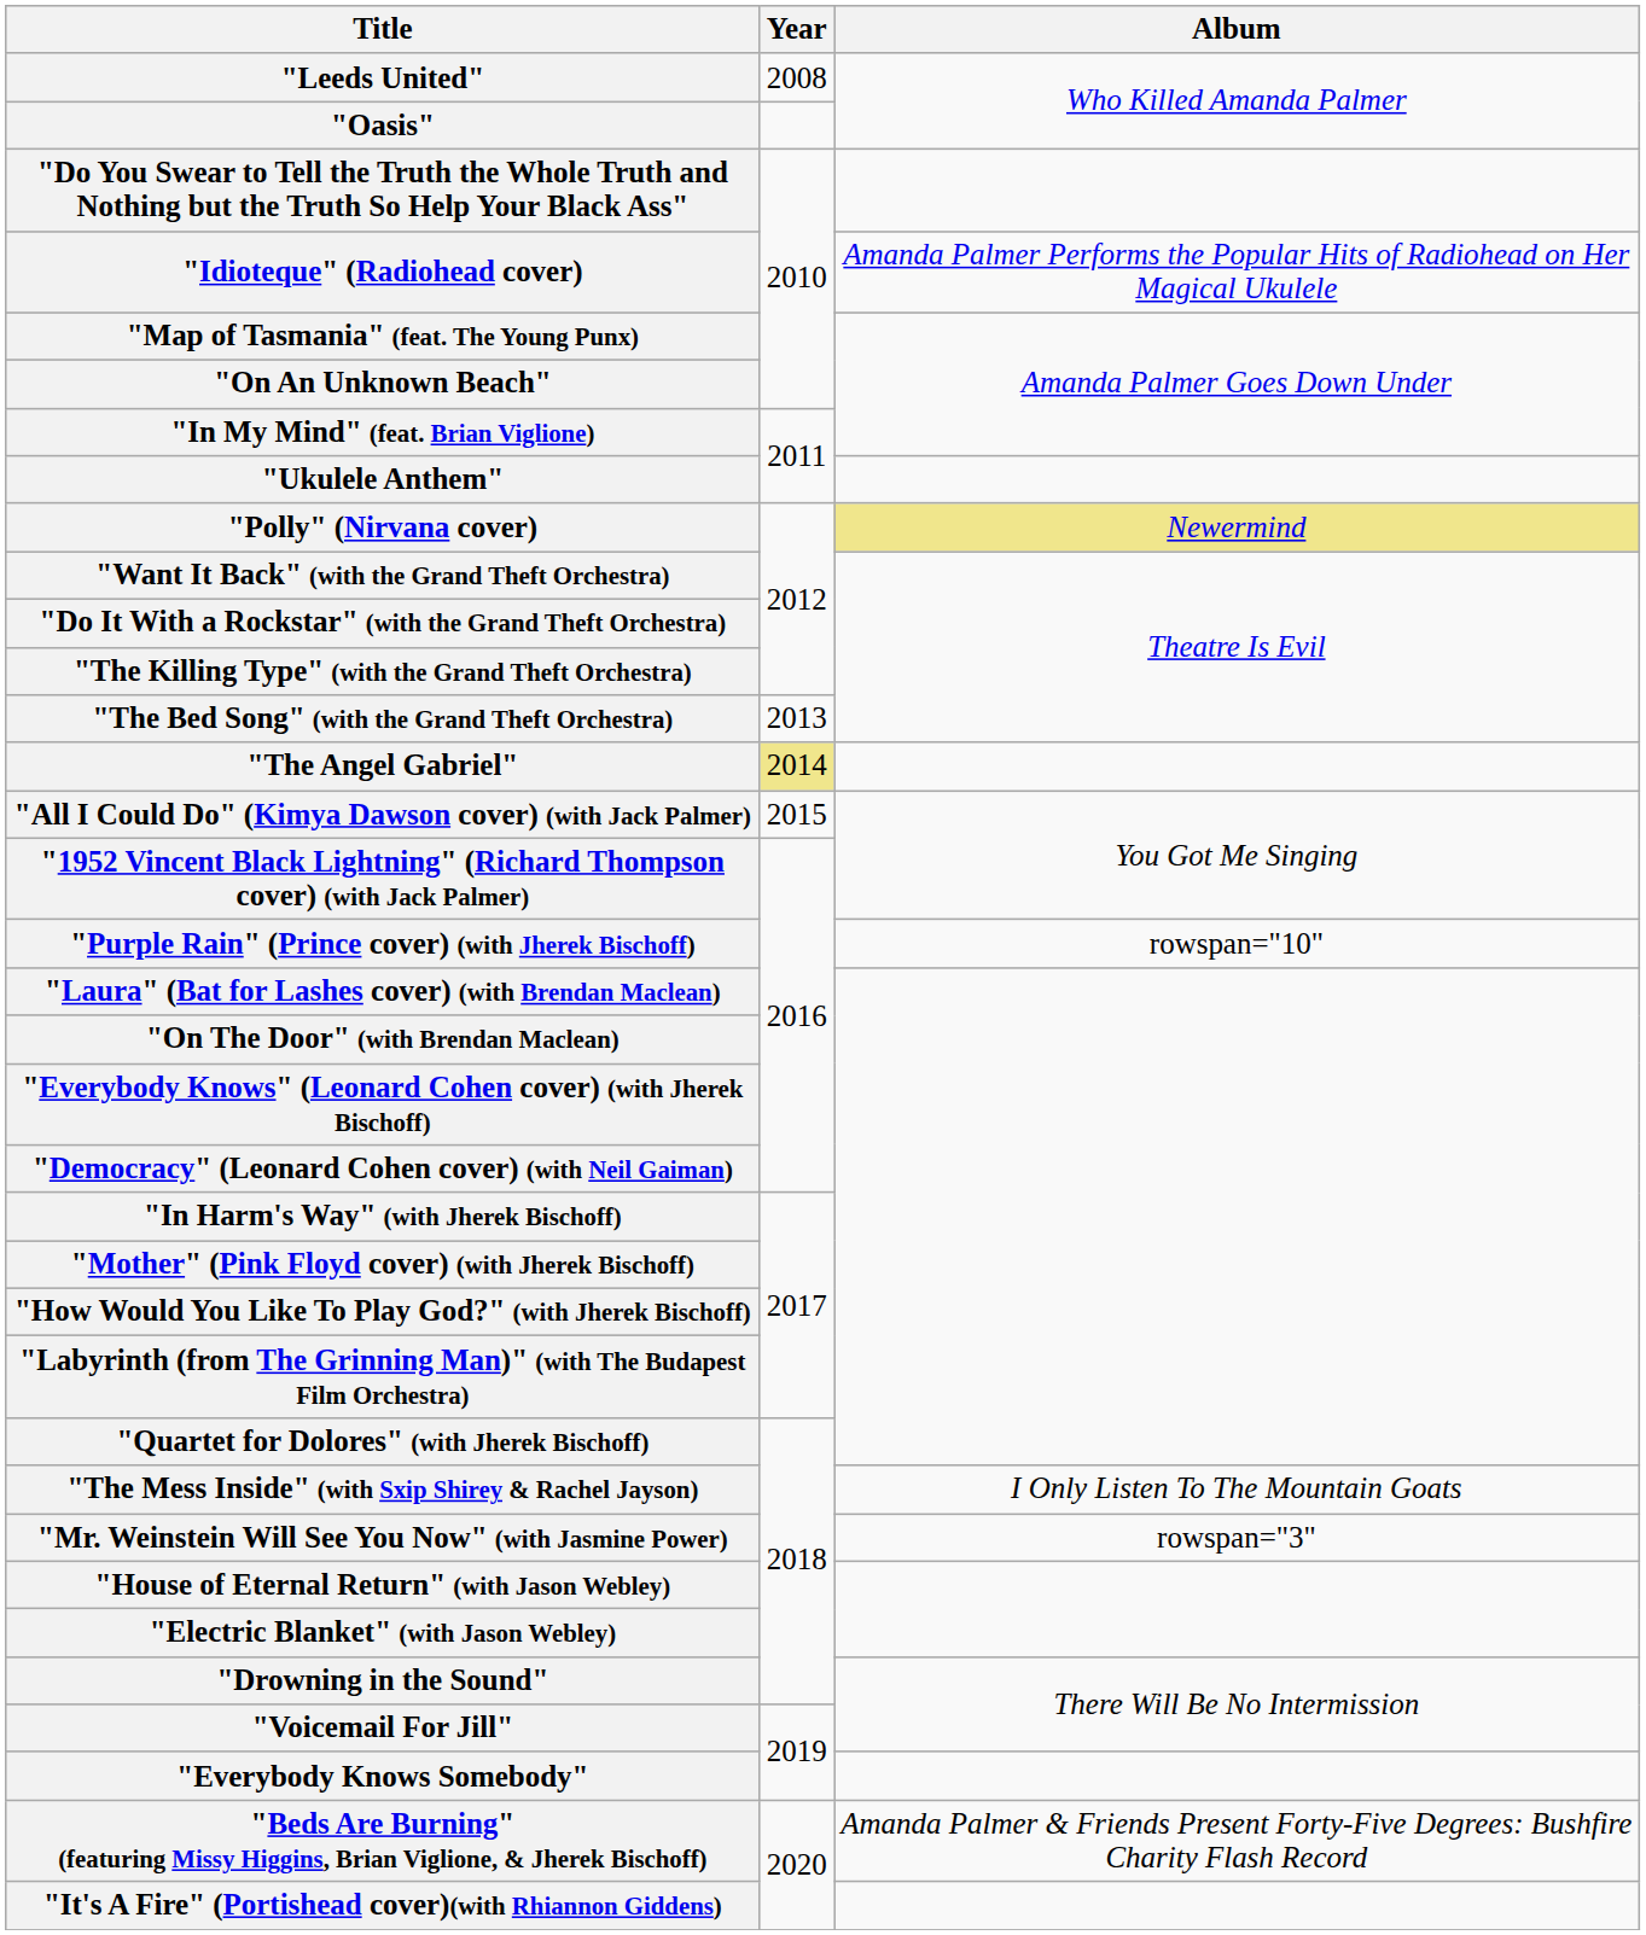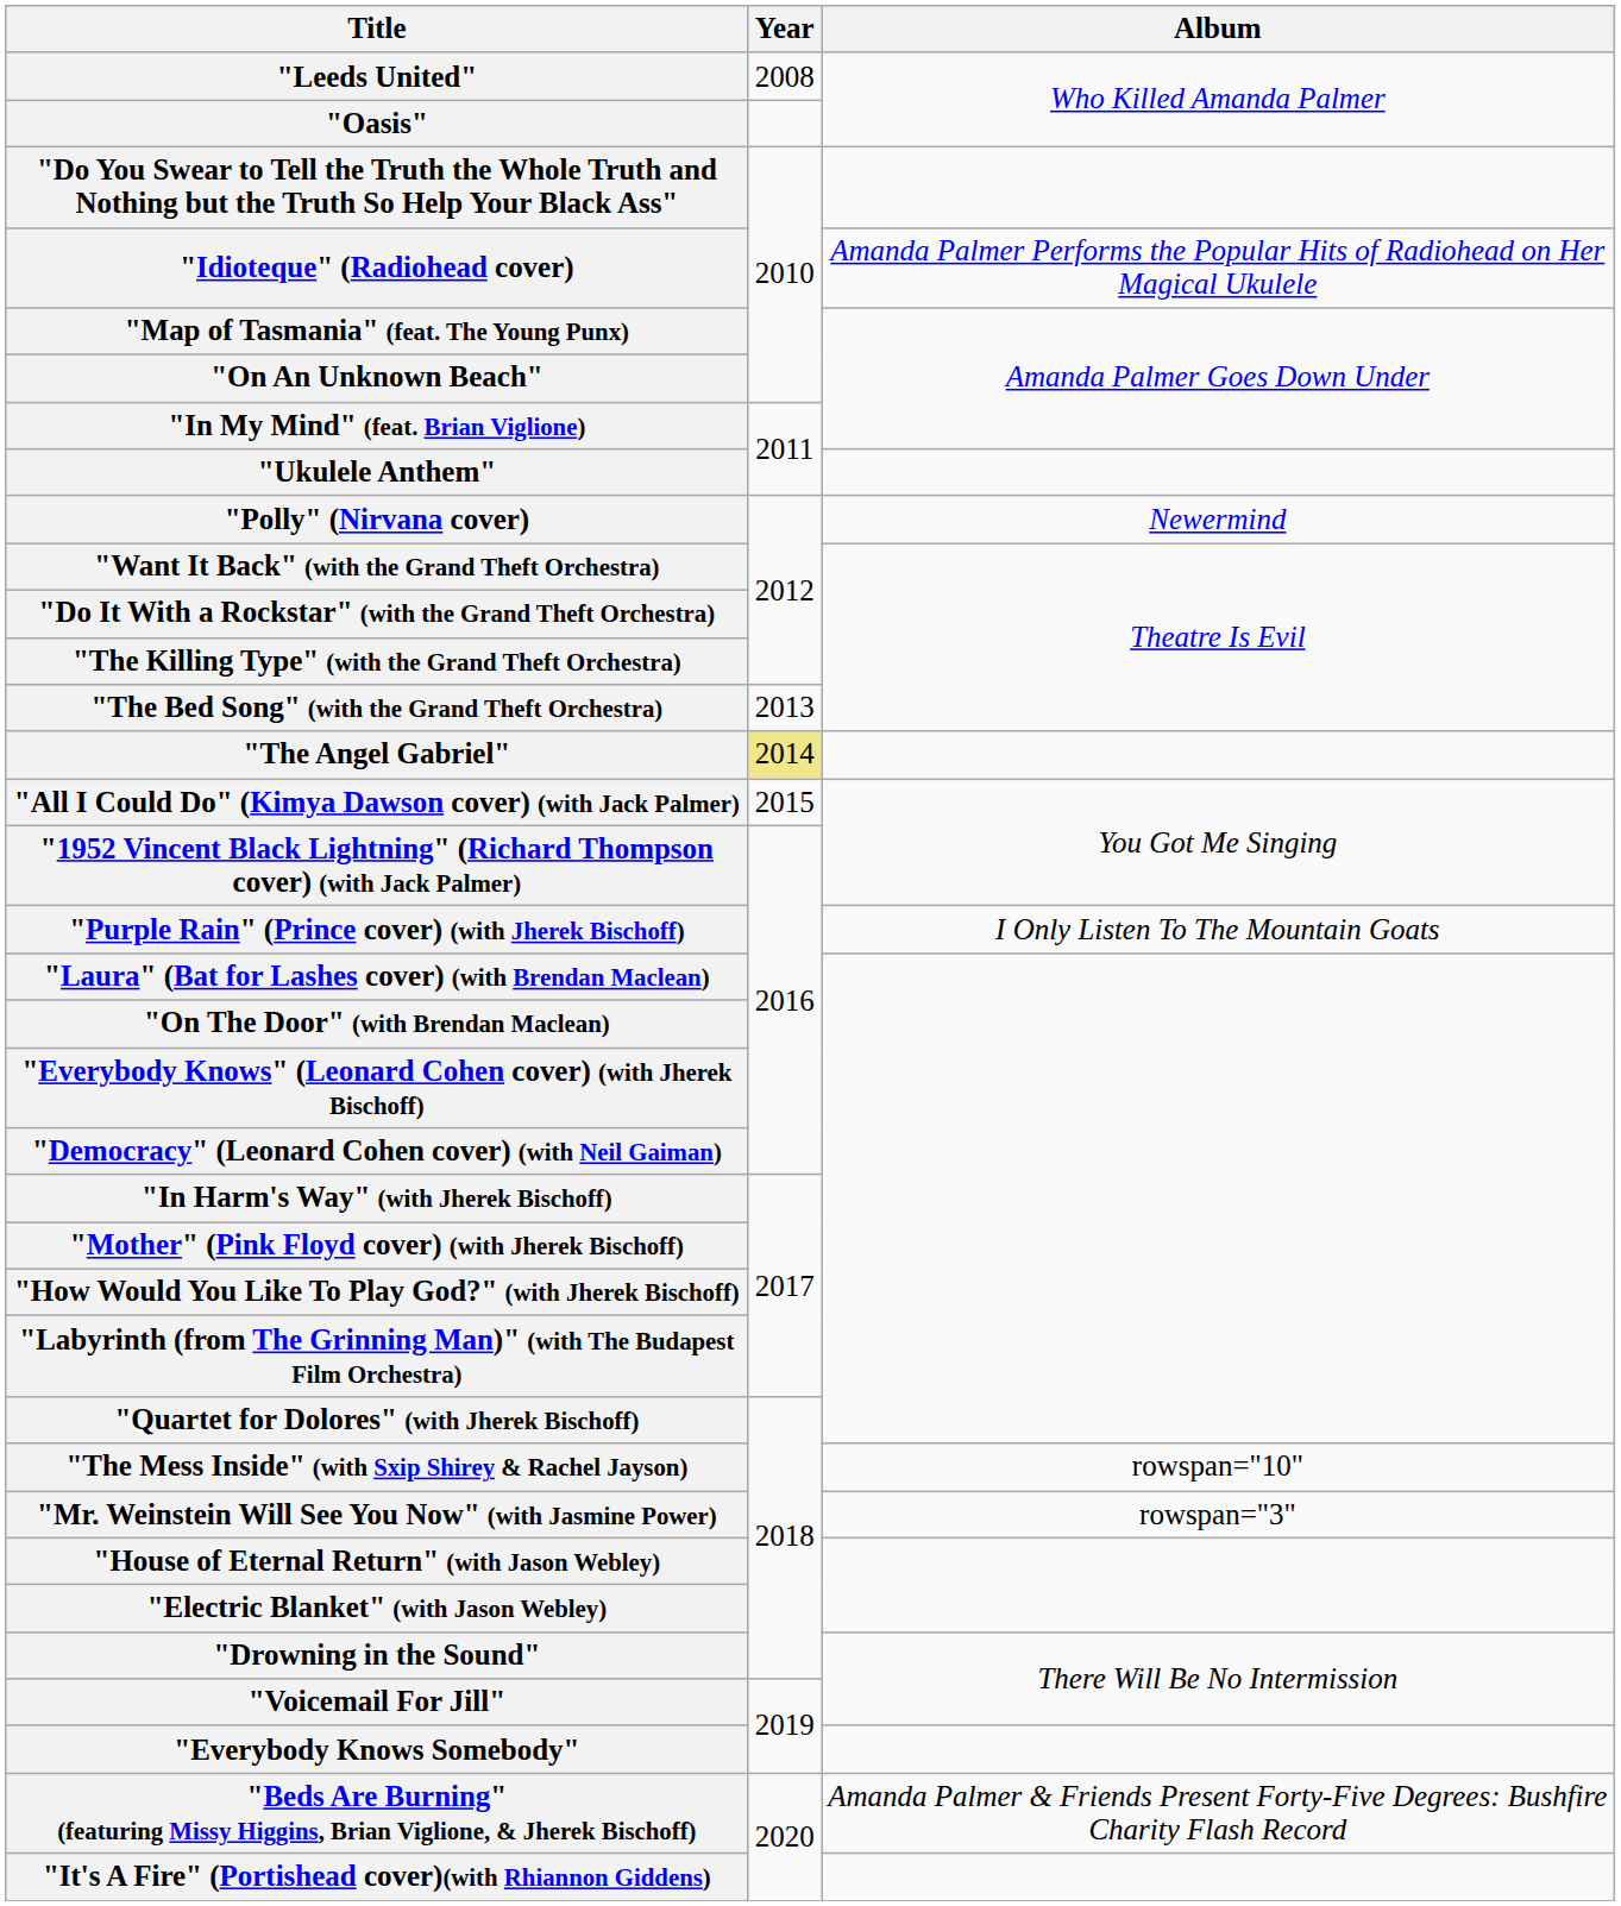"Polly" (Nirvana cover) | Album: khaki background -> no background
"Purple Rain" (Prince cover) (with Jherek Bischoff) | Album: rowspan="10" -> I Only Listen To The Mountain Goats
"The Mess Inside" (with Sxip Shirey & Rachel Jayson) | Album: I Only Listen To The Mountain Goats -> rowspan="10"
